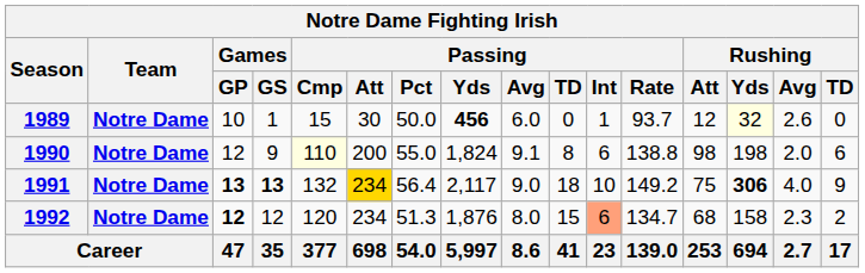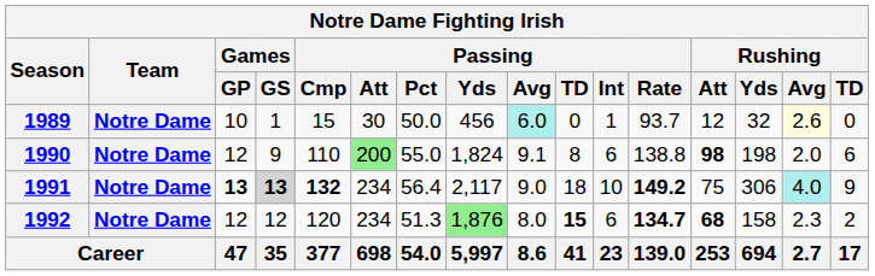1989 | Passing / Yds: bold -> normal
1989 | Passing / Avg: no background -> paleturquoise background
1989 | Rushing / Yds: lightyellow background -> no background
1989 | Rushing / Avg: no background -> lightyellow background
1990 | Passing / Cmp: lightyellow background -> no background
1990 | Passing / Att: no background -> lightgreen background
1990 | Rushing / Att: normal -> bold
1991 | Games / GS: no background -> lightgrey background
1991 | Passing / Cmp: normal -> bold
1991 | Passing / Att: gold background -> no background
1991 | Passing / Rate: normal -> bold
1991 | Rushing / Yds: bold -> normal
1991 | Rushing / Avg: no background -> paleturquoise background
1992 | Games / GP: bold -> normal
1992 | Passing / Yds: no background -> lightgreen background
1992 | Passing / TD: normal -> bold
1992 | Passing / Int: lightsalmon background -> no background
1992 | Passing / Rate: normal -> bold
1992 | Rushing / Att: normal -> bold
